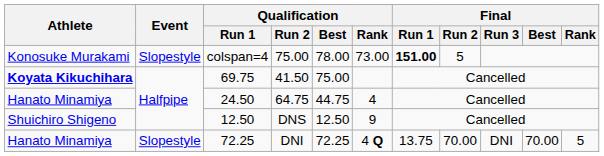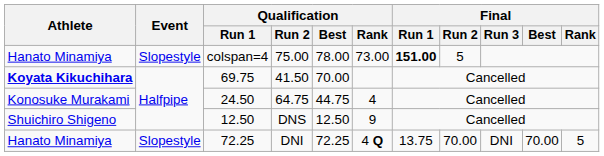colspan=4 | Athlete: Konosuke Murakami -> Hanato Minamiya
69.75 | Qualification / Best: 75.00 -> 70.00
24.50 | Athlete: Hanato Minamiya -> Konosuke Murakami
